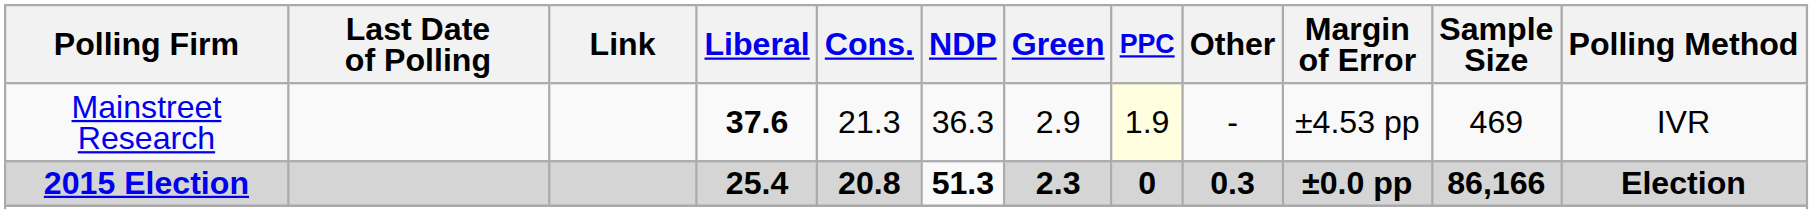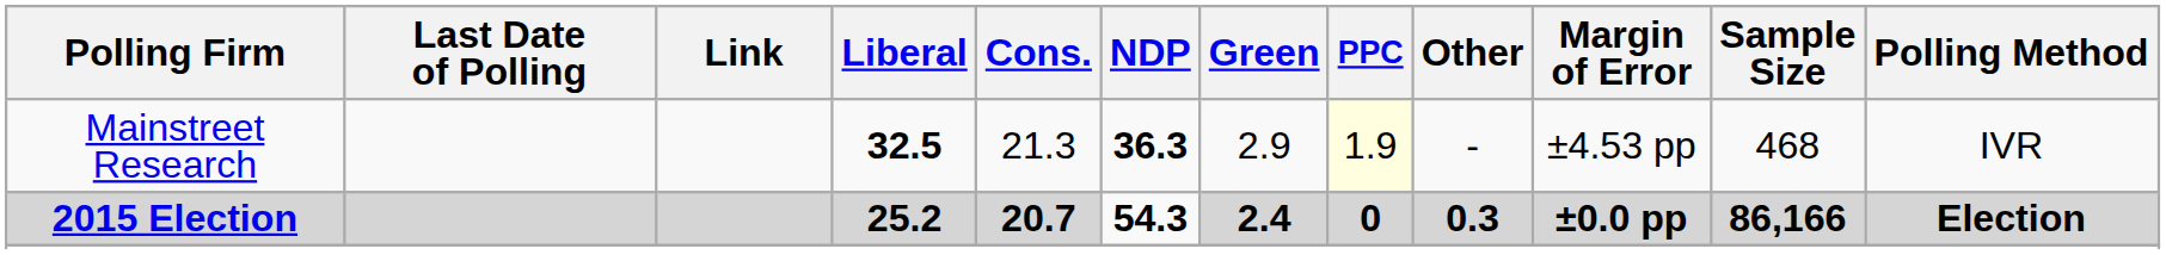Mainstreet Research | Liberal: 37.6 -> 32.5
Mainstreet Research | NDP: normal -> bold
Mainstreet Research | Sample Size: 469 -> 468
2015 Election | Liberal: 25.4 -> 25.2
2015 Election | Cons.: 20.8 -> 20.7
2015 Election | NDP: 51.3 -> 54.3
2015 Election | Green: 2.3 -> 2.4
